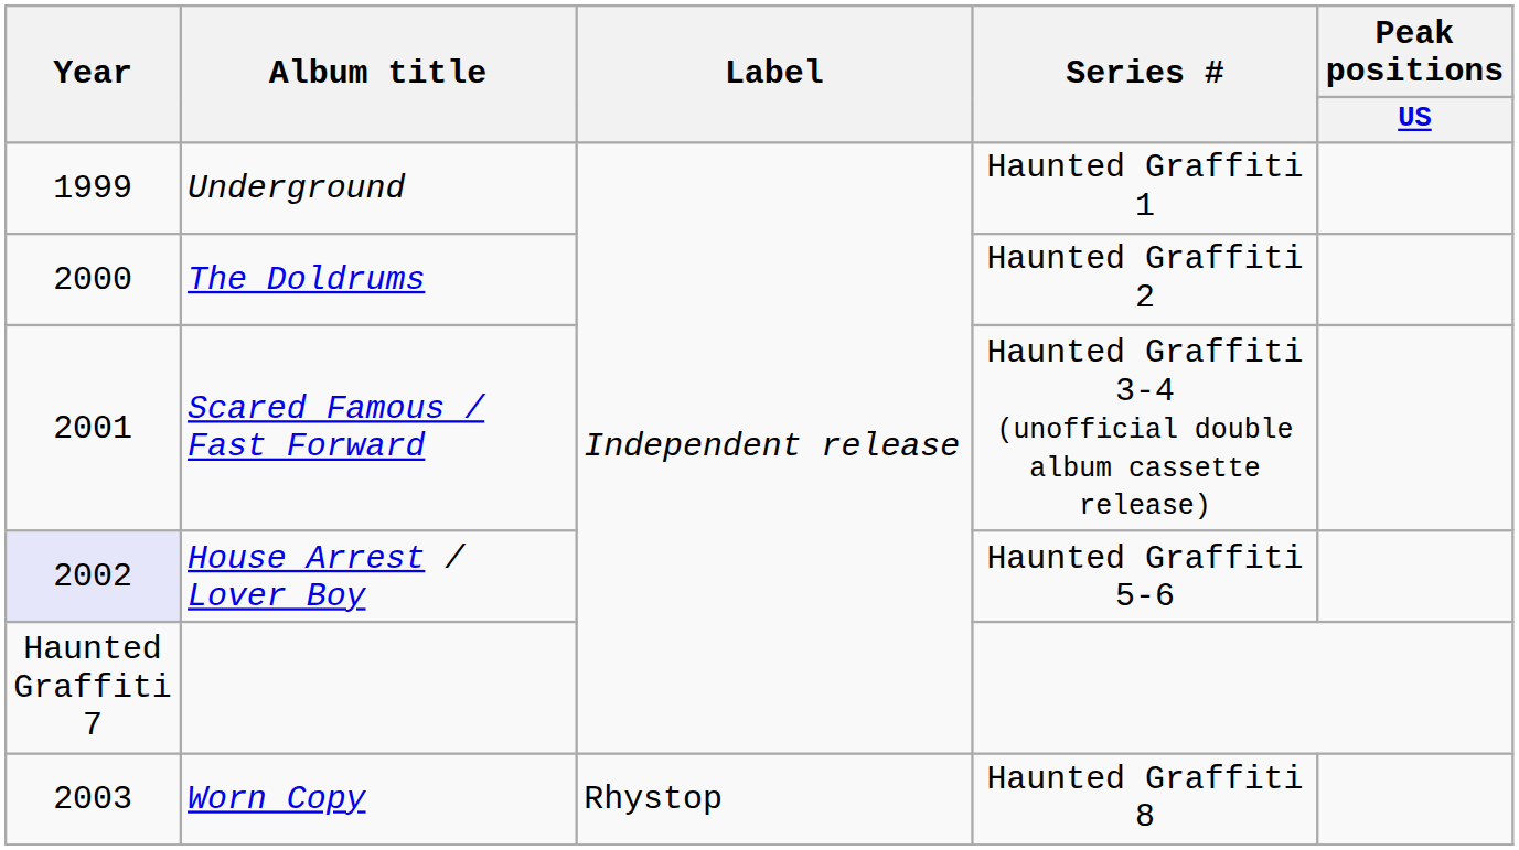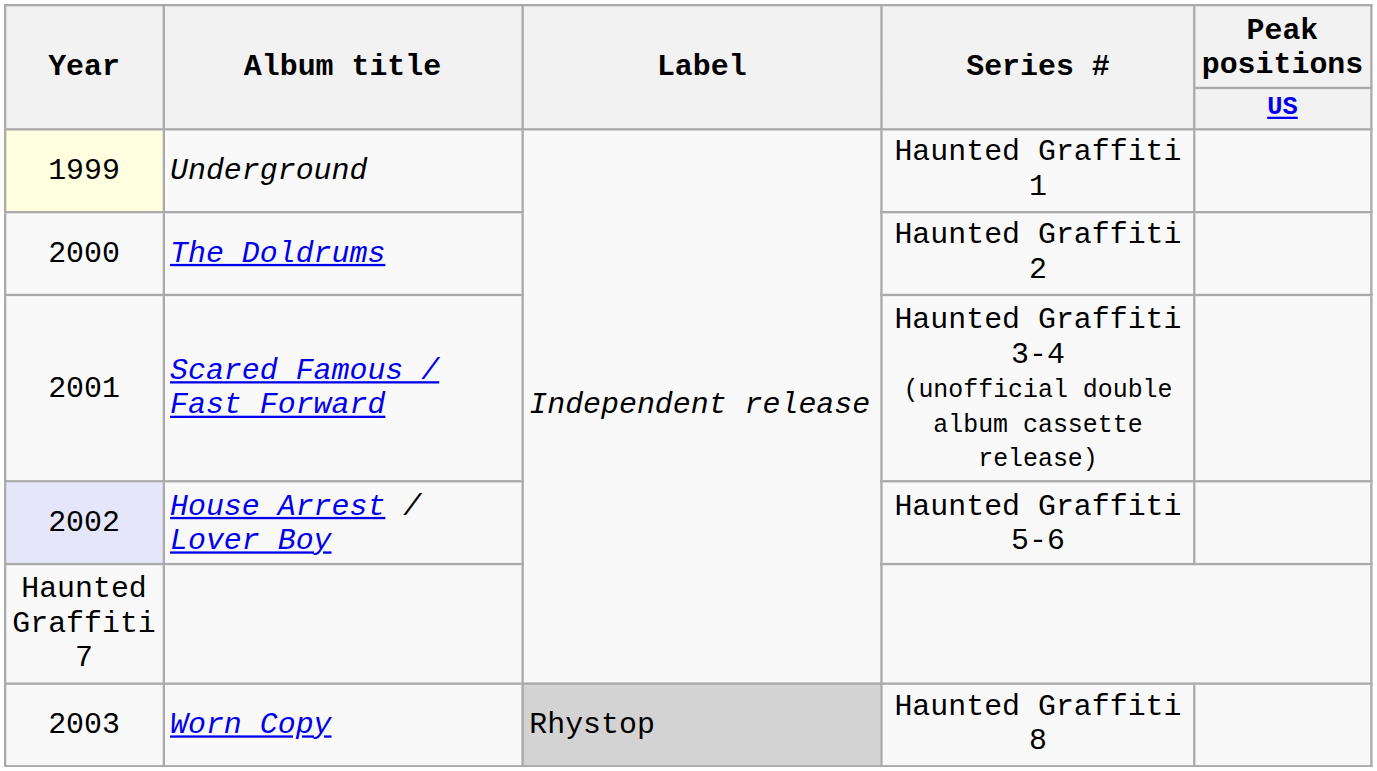Underground | Year: no background -> lightyellow background
Worn Copy | Label: no background -> lightgrey background
